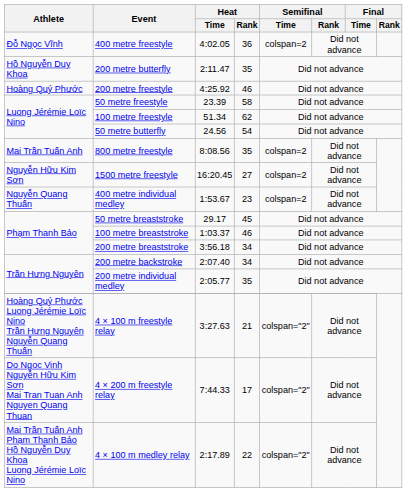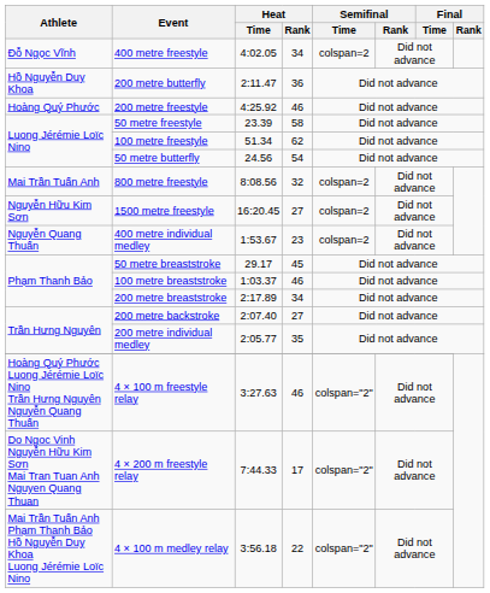400 metre freestyle | Heat / Rank: 36 -> 34
200 metre butterfly | Heat / Rank: 35 -> 36
800 metre freestyle | Heat / Rank: 35 -> 32
200 metre breaststroke | Heat / Time: 3:56.18 -> 2:17.89
200 metre backstroke | Heat / Rank: 34 -> 27
4 × 100 m freestyle relay | Heat / Rank: 21 -> 46
4 × 100 m medley relay | Heat / Time: 2:17.89 -> 3:56.18
